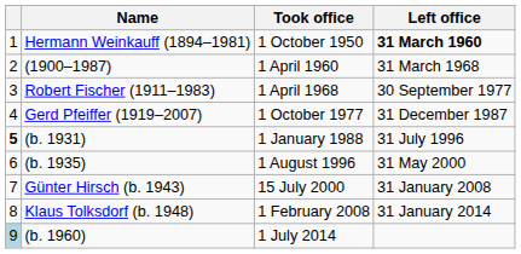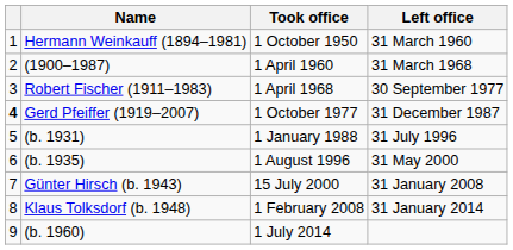Hermann Weinkauff (1894–1981) | Left office: bold -> normal
Gerd Pfeiffer (1919–2007) | column 1: normal -> bold
(b. 1931) | column 1: bold -> normal
(b. 1960) | column 1: lightblue background -> no background
